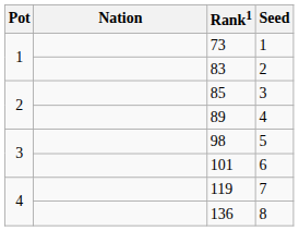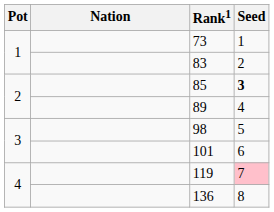85 | Seed: normal -> bold
119 | Seed: no background -> pink background
